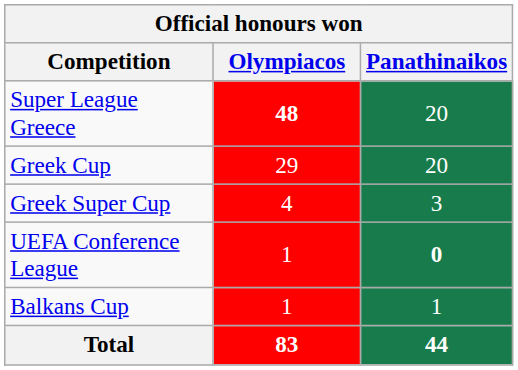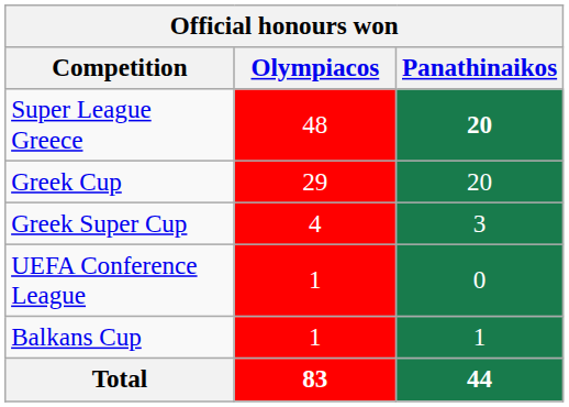Super League Greece | Olympiacos: bold -> normal
Super League Greece | Panathinaikos: normal -> bold
UEFA Conference League | Panathinaikos: bold -> normal
